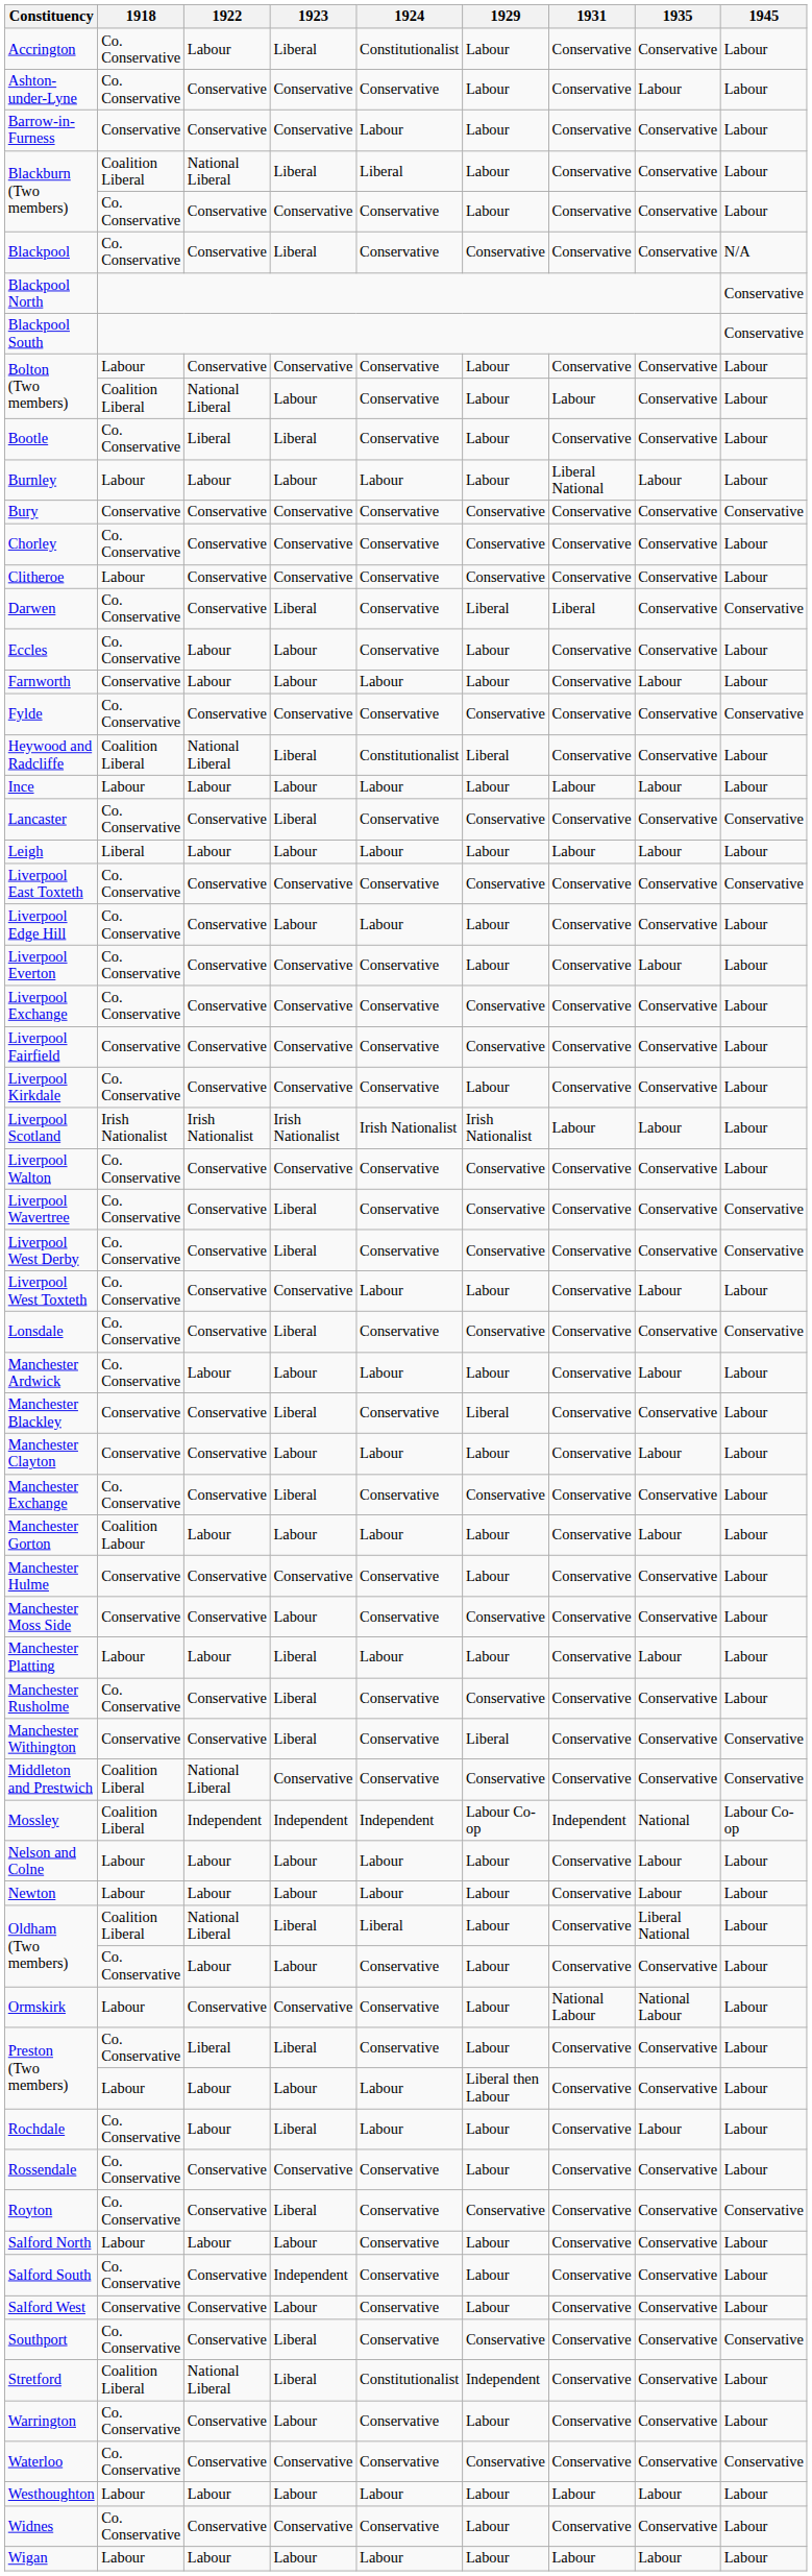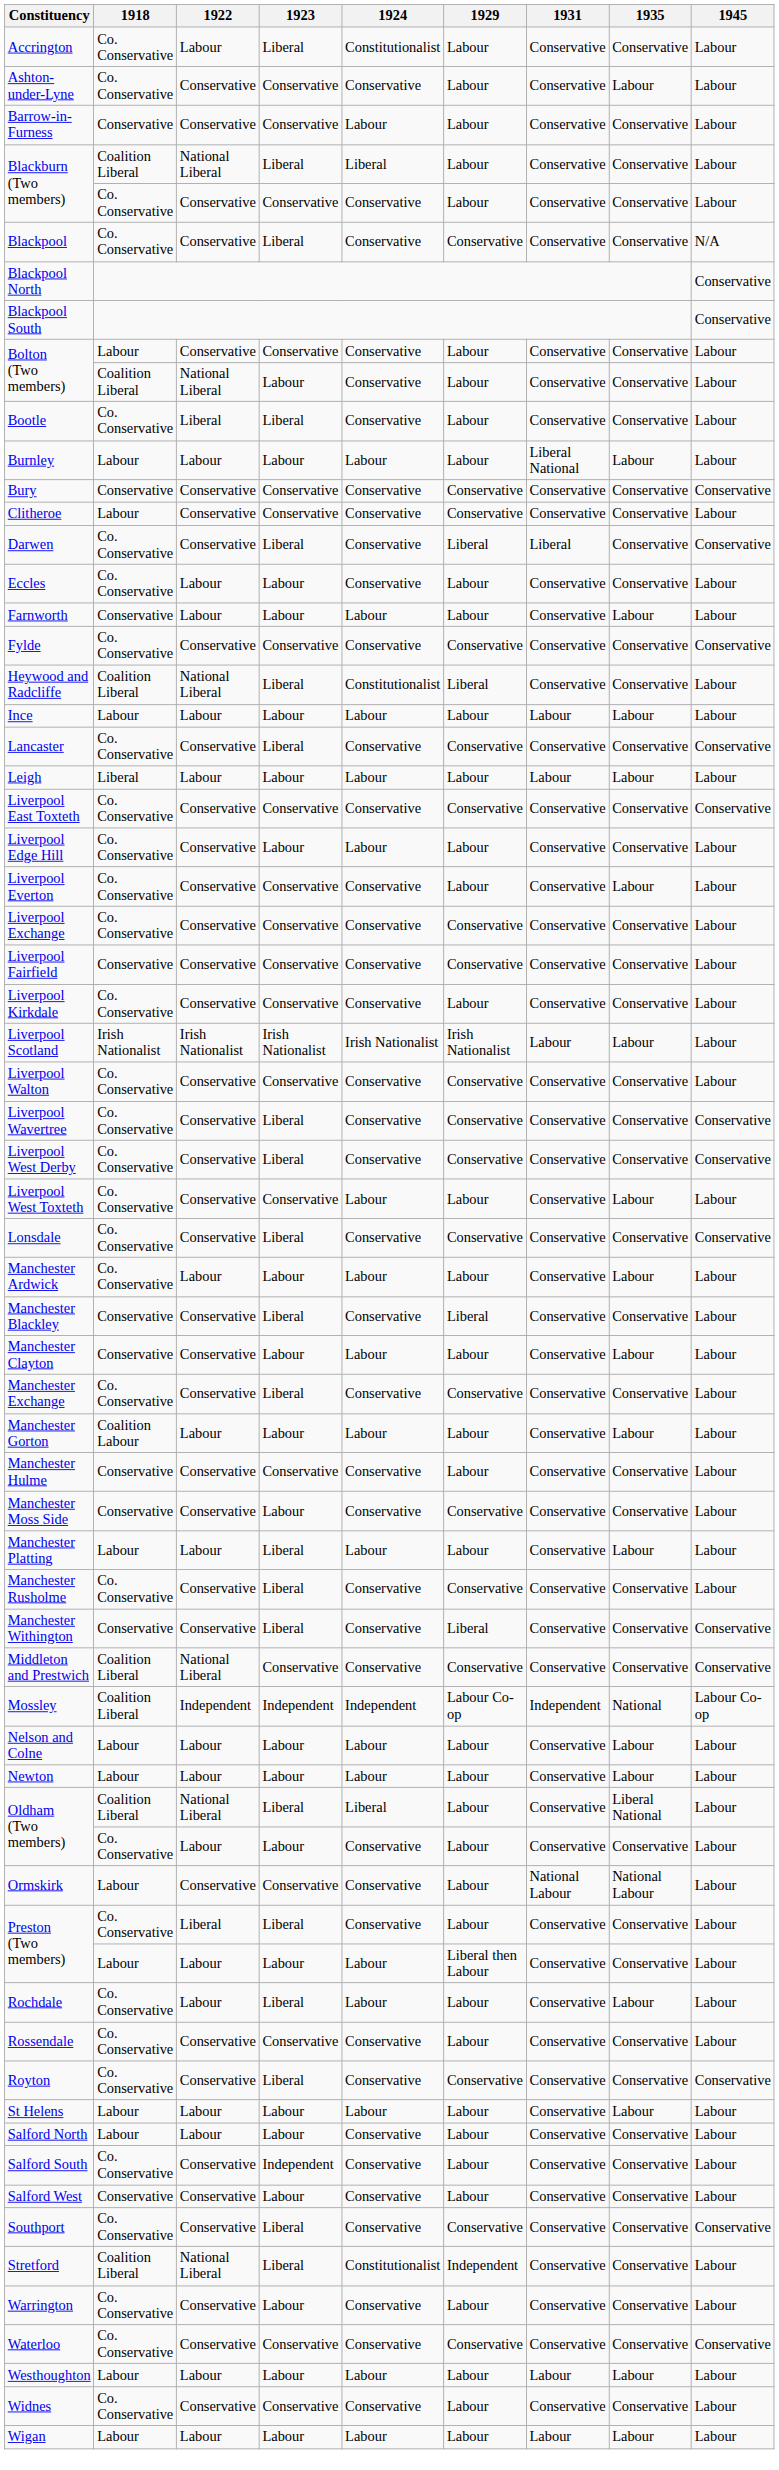Bolton (Two members) / Coalition Liberal | 1931: Labour -> Conservative
- row: Chorley | Co. Conservative | Conservative | Conservative | Conservative | Conservative | Conservative | Conservative | Labour
+ row: St Helens | Labour | Labour | Labour | Labour | Labour | Conservative | Labour | Labour
